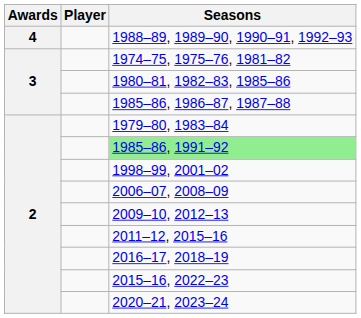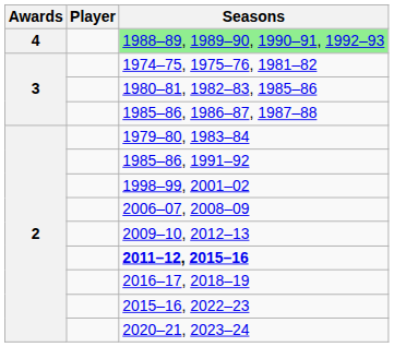1988–89, 1989–90, 1990–91, 1992–93 | Seasons: no background -> lightgreen background
1985–86, 1991–92 | Seasons: lightgreen background -> no background
2011–12, 2015–16 | Seasons: normal -> bold
